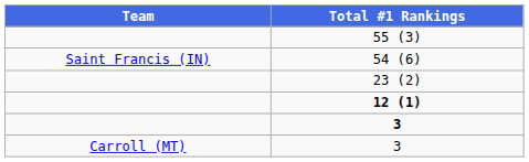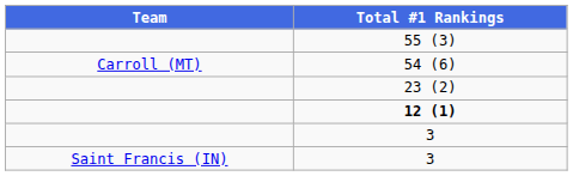row 3 | Team: Saint Francis (IN) -> Carroll (MT)
row 6 | Total #1 Rankings: bold -> normal
row 7 | Team: Carroll (MT) -> Saint Francis (IN)
